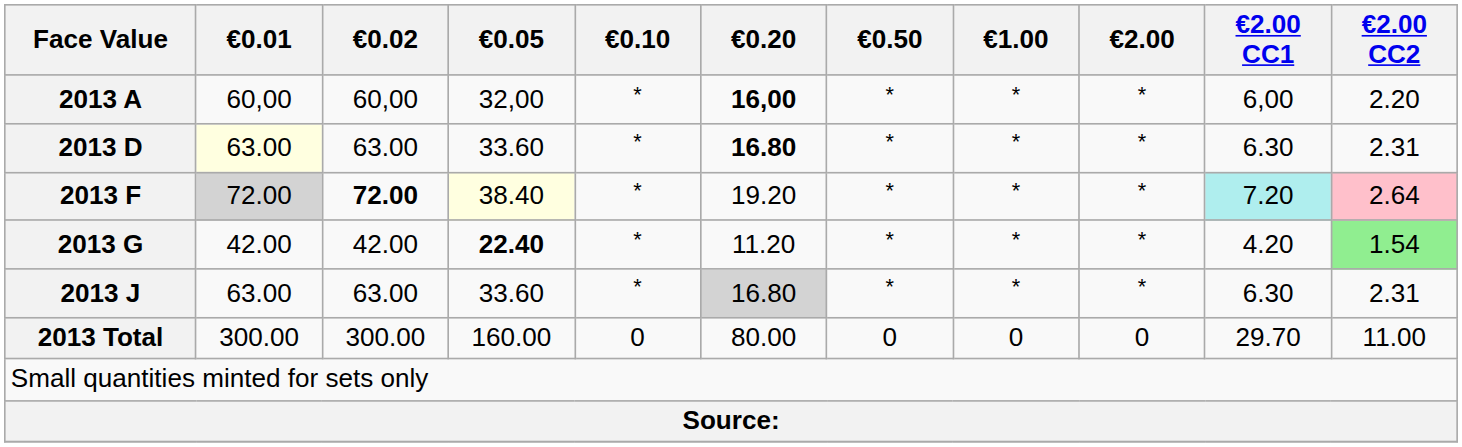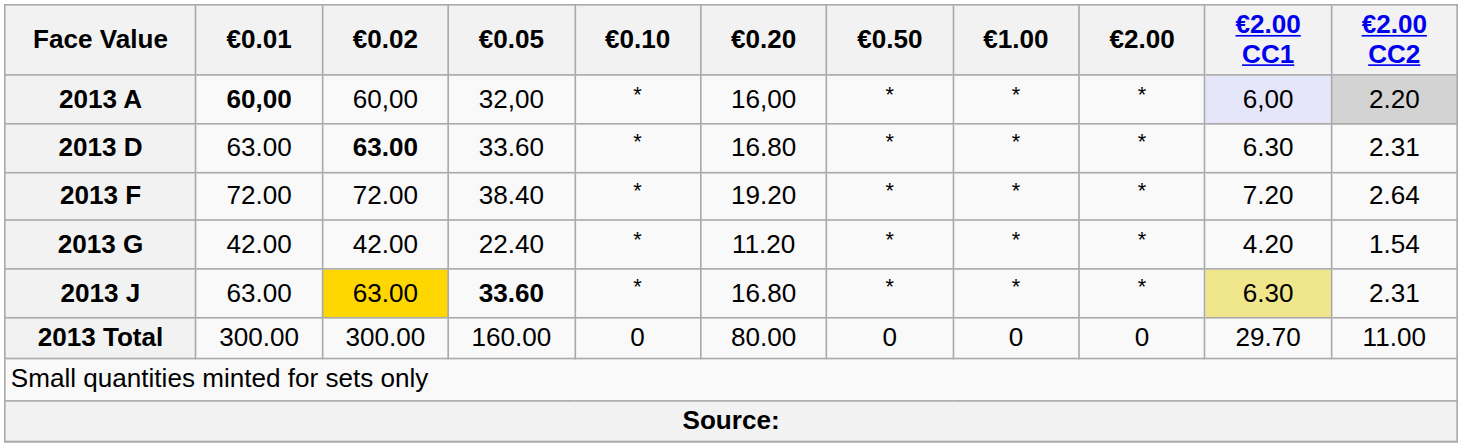2013 A | €0.01: normal -> bold
2013 A | €0.20: bold -> normal
2013 A | €2.00 CC1: no background -> lavender background
2013 A | €2.00 CC2: no background -> lightgrey background
2013 D | €0.01: lightyellow background -> no background
2013 D | €0.02: normal -> bold
2013 D | €0.20: bold -> normal
2013 F | €0.01: lightgrey background -> no background
2013 F | €0.02: bold -> normal
2013 F | €0.05: lightyellow background -> no background
2013 F | €2.00 CC1: paleturquoise background -> no background
2013 F | €2.00 CC2: pink background -> no background
2013 G | €0.05: bold -> normal
2013 G | €2.00 CC2: lightgreen background -> no background
2013 J | €0.02: no background -> gold background
2013 J | €0.05: normal -> bold
2013 J | €0.20: lightgrey background -> no background
2013 J | €2.00 CC1: no background -> khaki background
